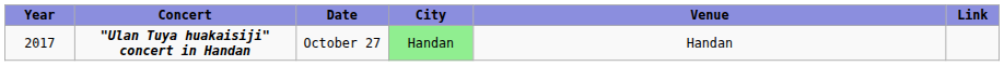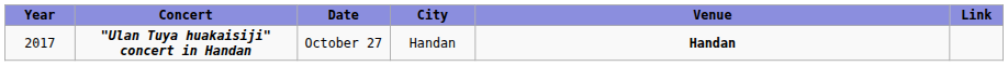"Ulan Tuya huakaisiji" concert in Handan | City: lightgreen background -> no background
"Ulan Tuya huakaisiji" concert in Handan | Venue: normal -> bold
